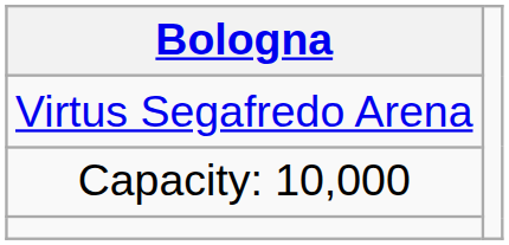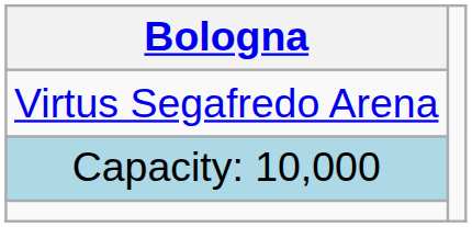Capacity: 10,000 | Bologna: no background -> lightblue background
